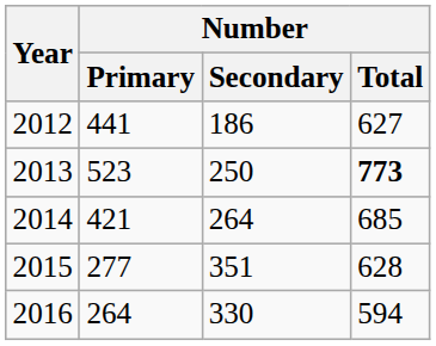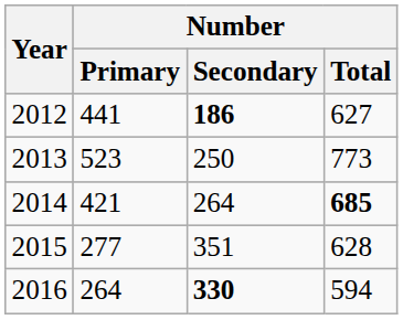2012 | Number / Secondary: normal -> bold
2013 | Number / Total: bold -> normal
2014 | Number / Total: normal -> bold
2016 | Number / Secondary: normal -> bold
